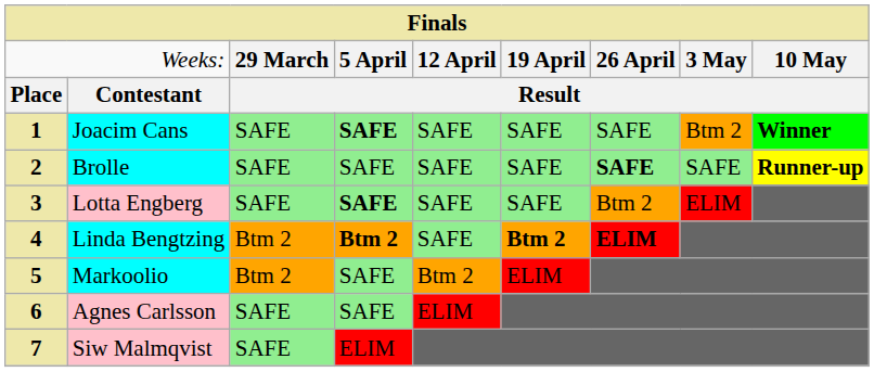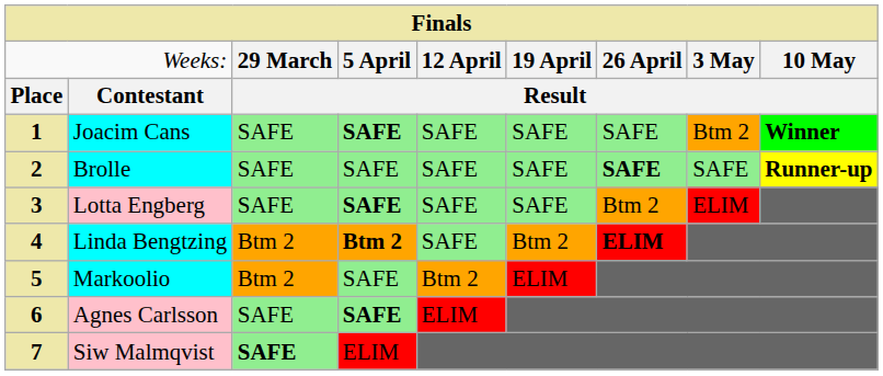Linda Bengtzing | column 6: bold -> normal
Agnes Carlsson | column 4: normal -> bold
Siw Malmqvist | column 3: normal -> bold
